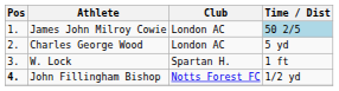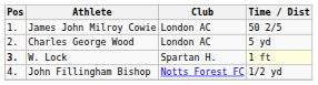James John Milroy Cowie | Time / Dist: lightblue background -> no background
W. Lock | Pos: normal -> bold
W. Lock | Time / Dist: no background -> lightyellow background
John Fillingham Bishop | Pos: bold -> normal
